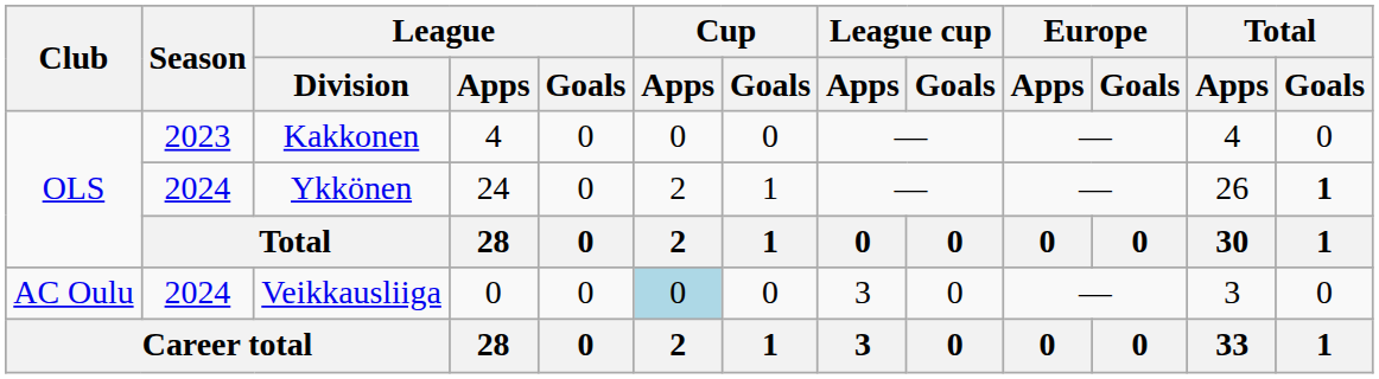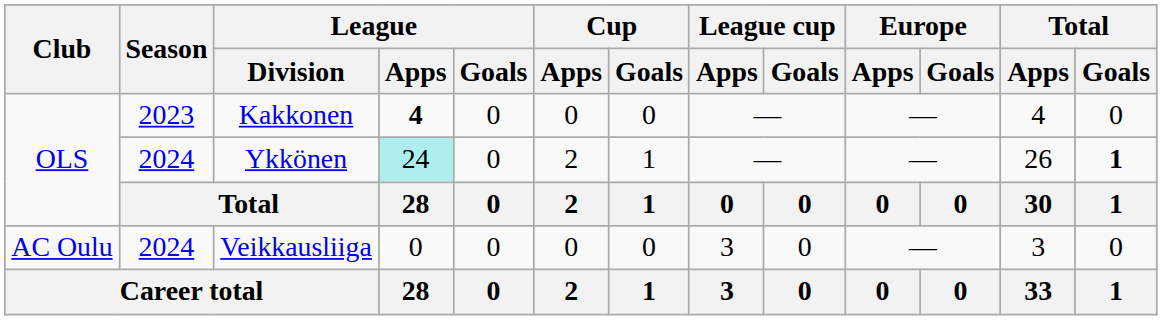Kakkonen | League / Apps: normal -> bold
Ykkönen | League / Apps: no background -> paleturquoise background
Veikkausliiga | Cup / Apps: lightblue background -> no background
